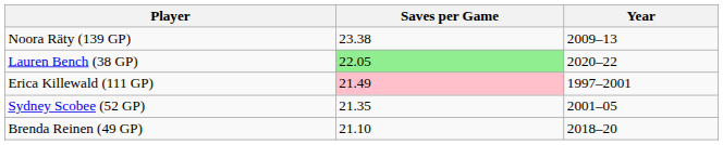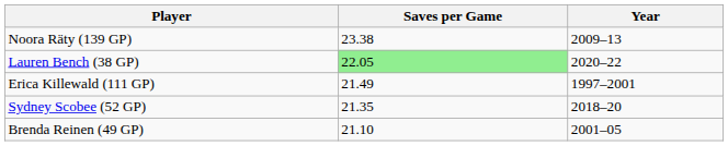Erica Killewald (111 GP) | Saves per Game: pink background -> no background
Sydney Scobee (52 GP) | Year: 2001–05 -> 2018–20
Brenda Reinen (49 GP) | Year: 2018–20 -> 2001–05
